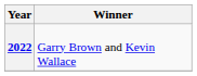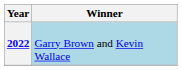2022 | Winner: no background -> lightblue background
